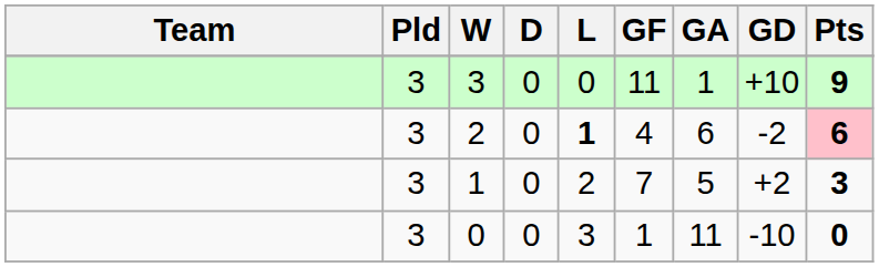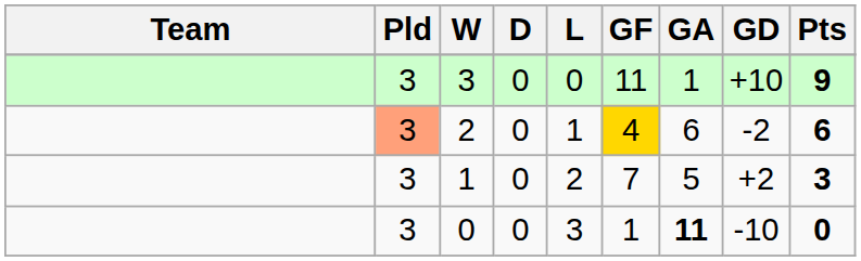row 3 | Pld: no background -> lightsalmon background
row 3 | L: bold -> normal
row 3 | GF: no background -> gold background
row 3 | Pts: pink background -> no background
row 5 | GA: normal -> bold
